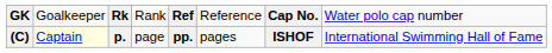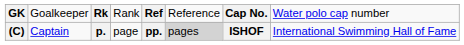(C) | column 2: lightyellow background -> no background
(C) | column 6: no background -> lightgrey background
